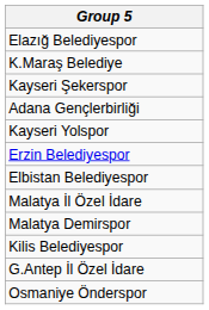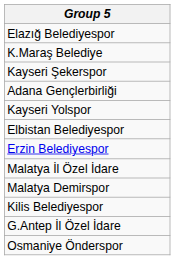row 7 | column 1: Erzin Belediyespor -> Elbistan Belediyespor
row 8 | column 1: Elbistan Belediyespor -> Erzin Belediyespor
